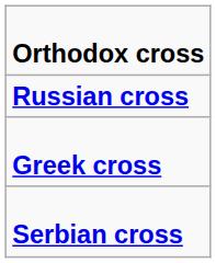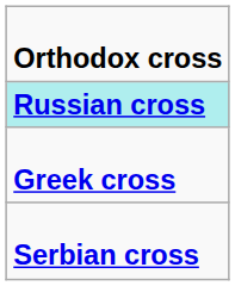row 2 | column 1: no background -> paleturquoise background
